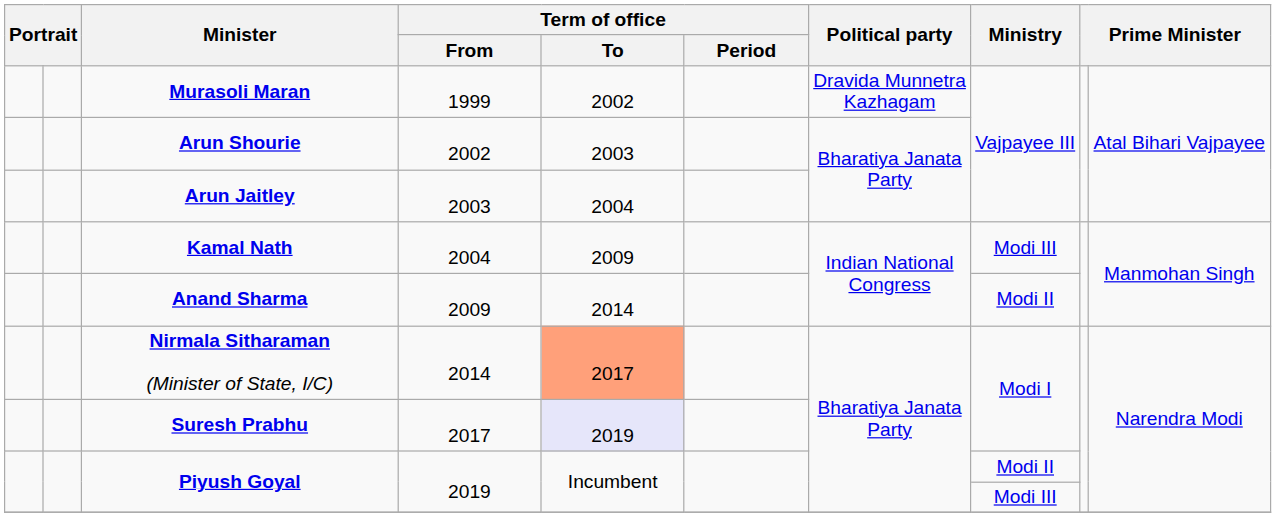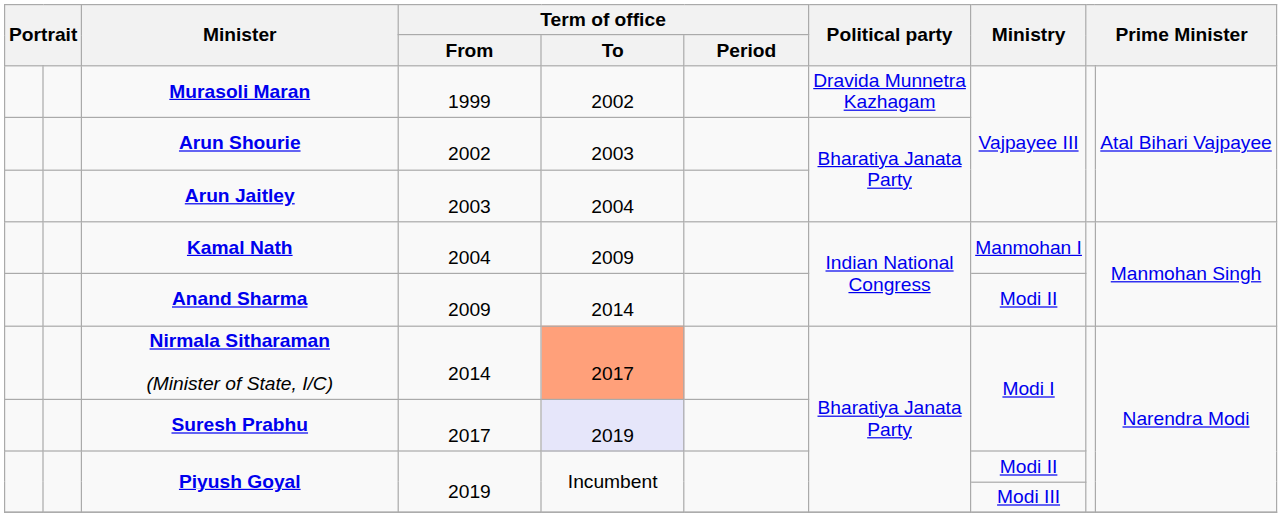Kamal Nath | Ministry: Modi III -> Manmohan I
